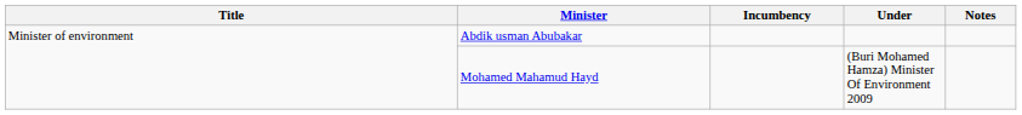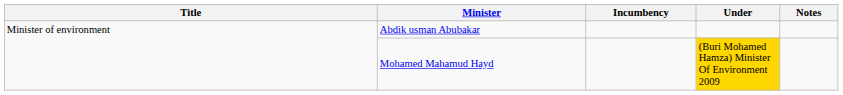Mohamed Mahamud Hayd | Under: no background -> gold background
